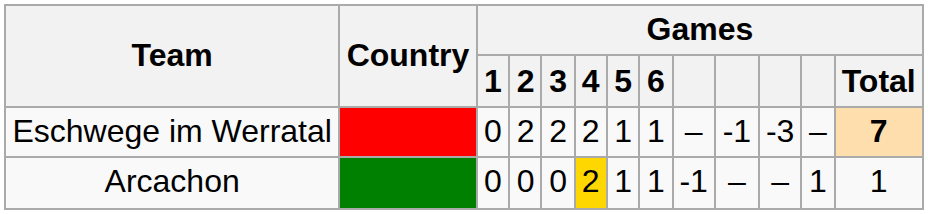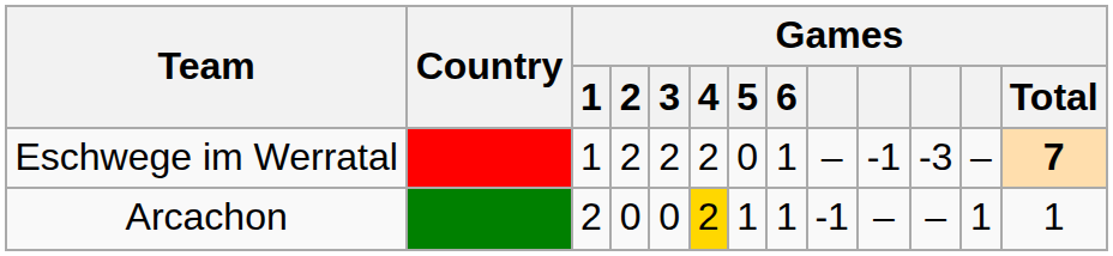Eschwege im Werratal | Games / 1: 0 -> 1
Eschwege im Werratal | Games / 5: 1 -> 0
Arcachon | Games / 1: 0 -> 2
